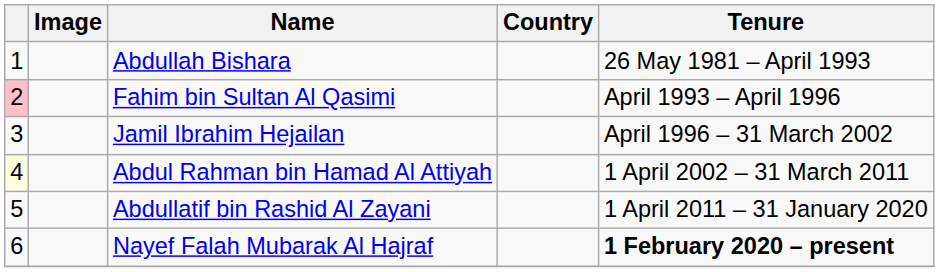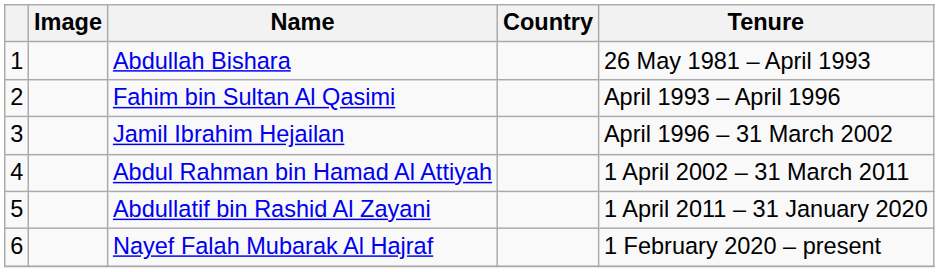Fahim bin Sultan Al Qasimi | column 1: pink background -> no background
Abdul Rahman bin Hamad Al Attiyah | column 1: lightyellow background -> no background
Nayef Falah Mubarak Al Hajraf | Tenure: bold -> normal
